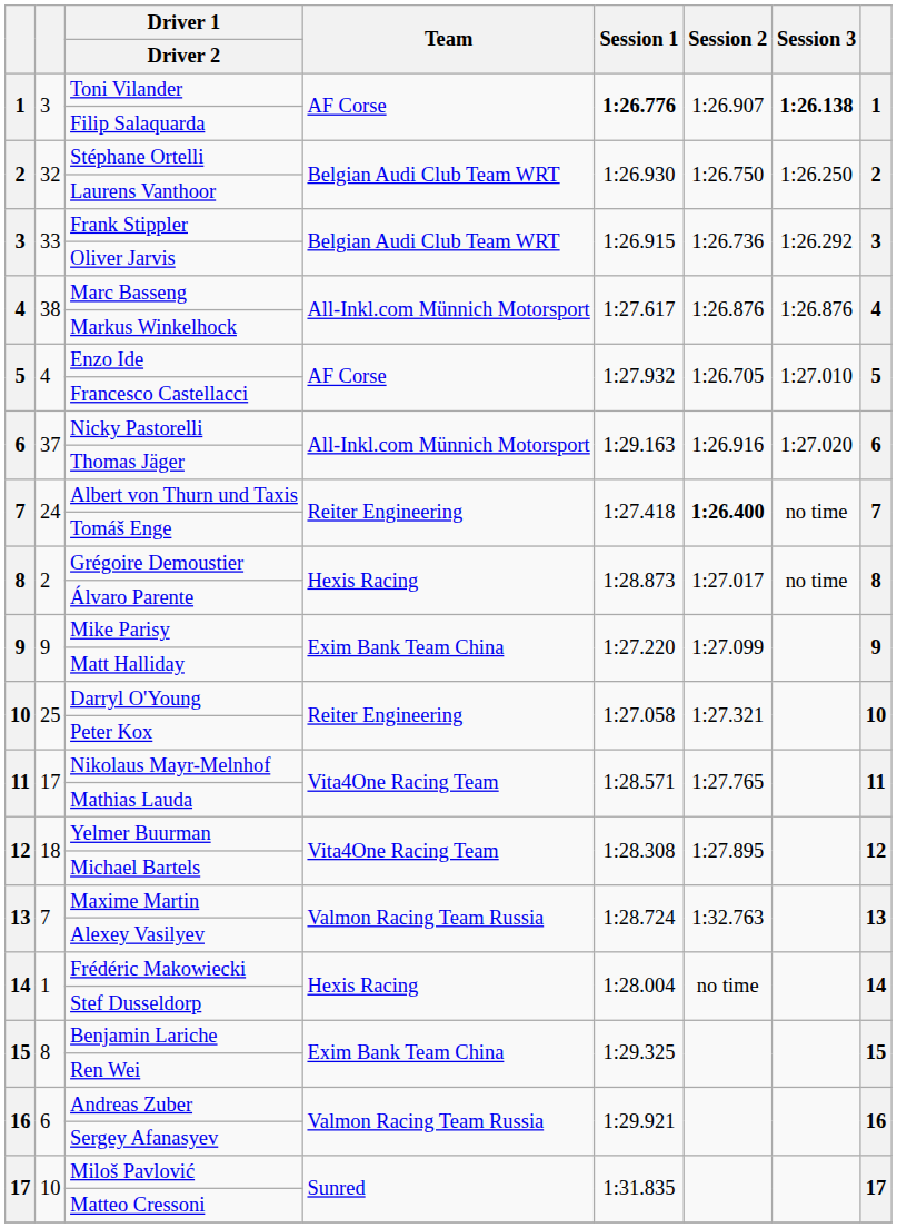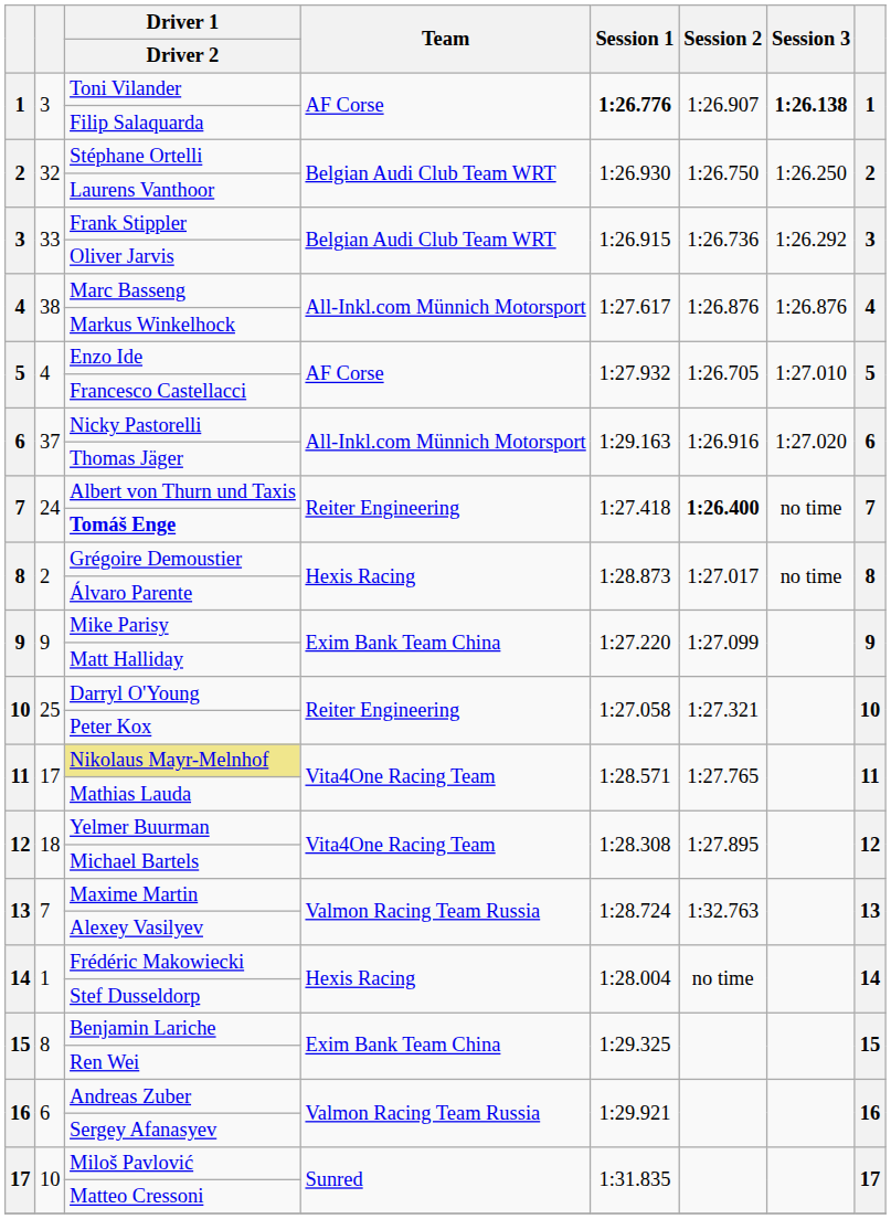Tomáš Enge | Driver 1 / Driver 2: normal -> bold
Nikolaus Mayr-Melnhof | Driver 1 / Driver 2: no background -> khaki background
